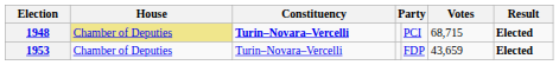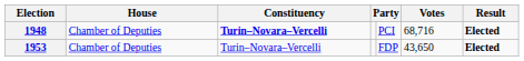1948 | House: khaki background -> no background
1948 | Votes: 68,715 -> 68,716
1953 | Votes: 43,659 -> 43,650
